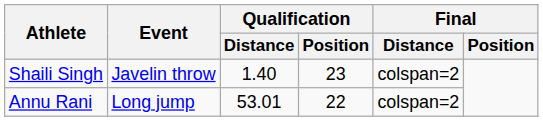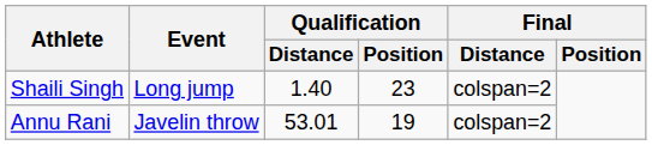Shaili Singh | Event: Javelin throw -> Long jump
Annu Rani | Event: Long jump -> Javelin throw
Annu Rani | Qualification / Position: 22 -> 19
